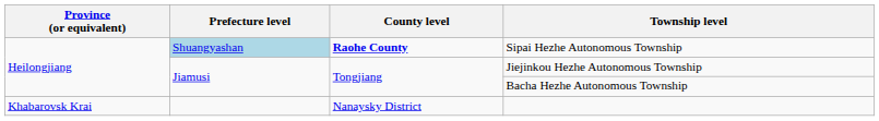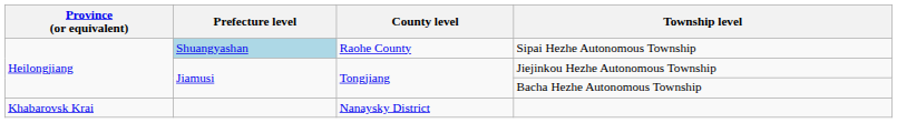Sipai Hezhe Autonomous Township | County level: bold -> normal
